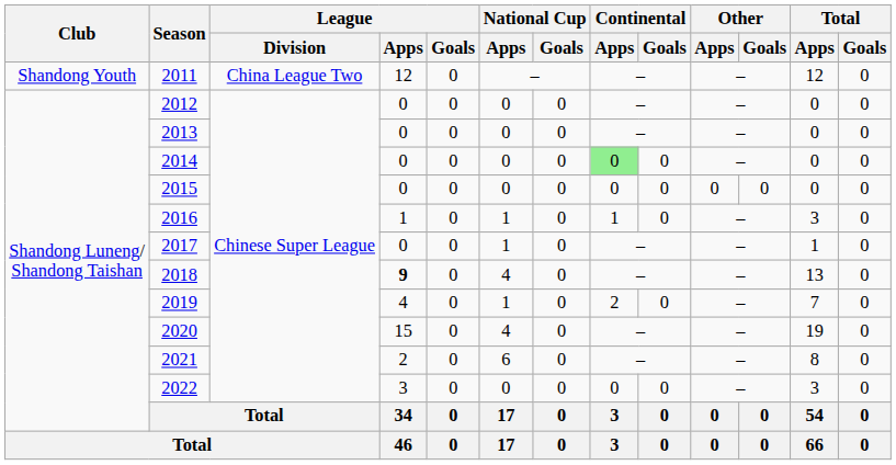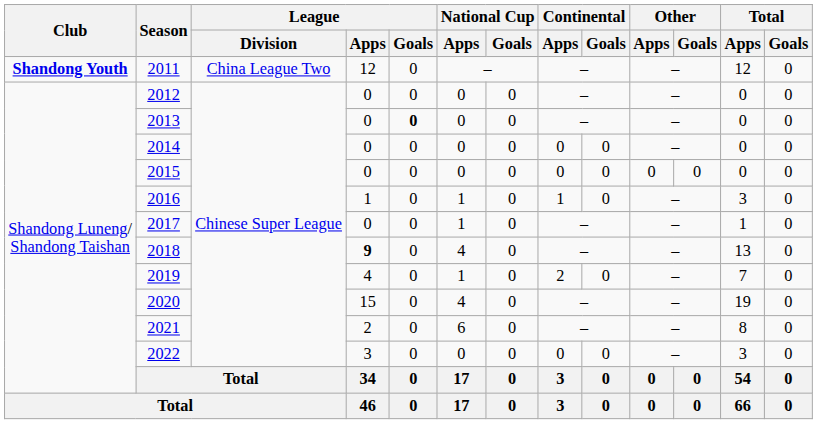2011 | Club: normal -> bold
2013 | League / Goals: normal -> bold
2014 | Continental / Apps: lightgreen background -> no background
